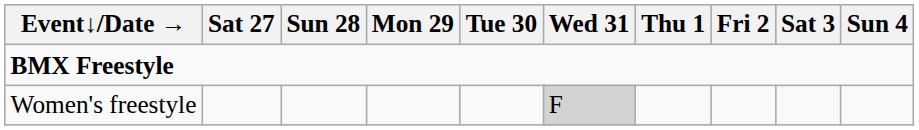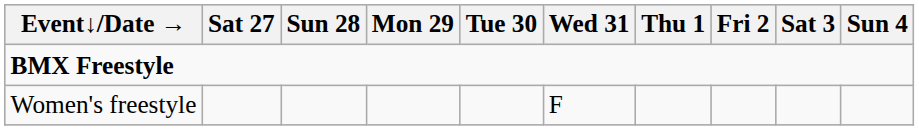Women's freestyle | Wed 31: lightgrey background -> no background
